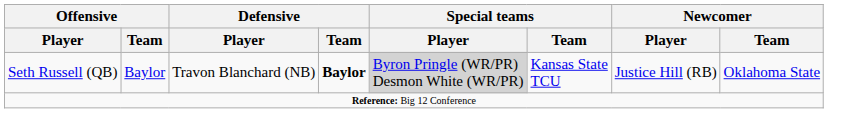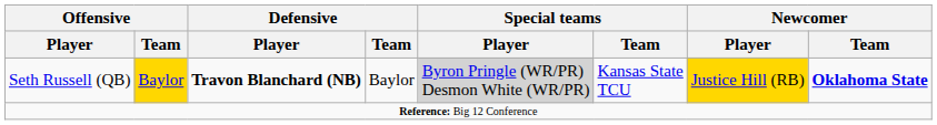Seth Russell (QB) | Offensive / Team: no background -> gold background
Seth Russell (QB) | Defensive / Player: normal -> bold
Seth Russell (QB) | Defensive / Team: bold -> normal
Seth Russell (QB) | Newcomer / Player: no background -> gold background
Seth Russell (QB) | Newcomer / Team: normal -> bold
